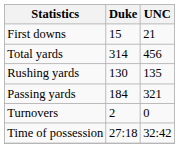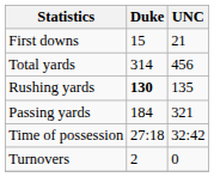Rushing yards | Duke: normal -> bold
rows swapped: Turnovers <-> Time of possession
